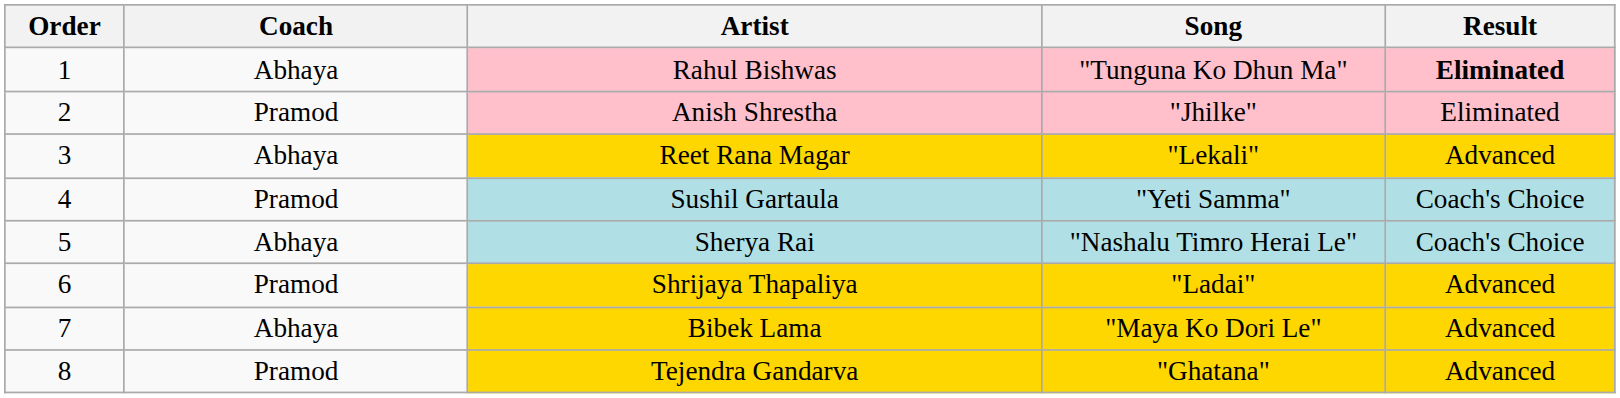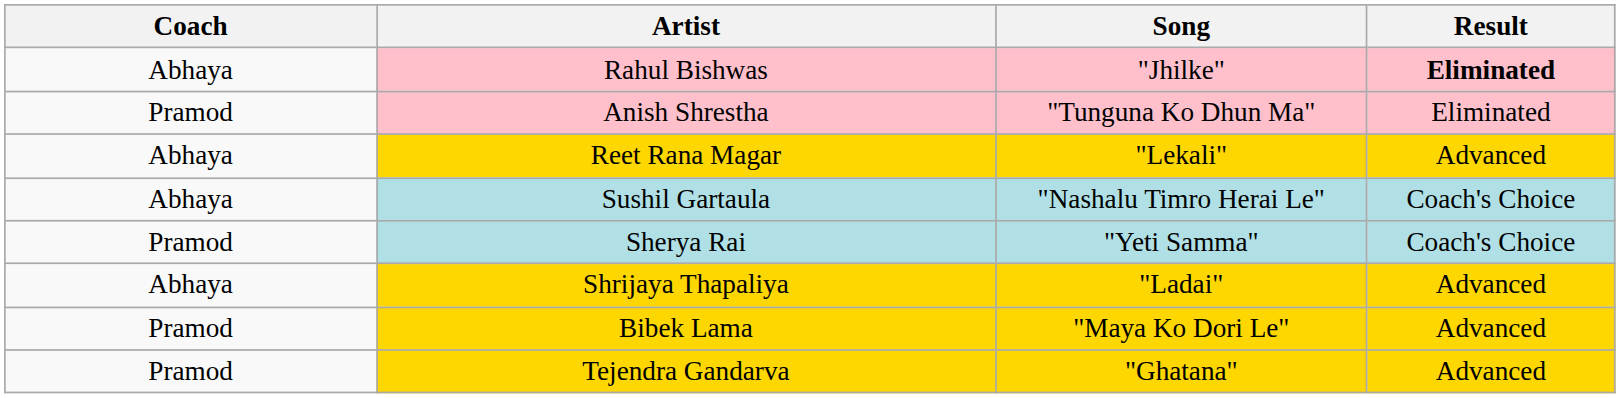- column: Order | 1 | 2 | 3 | 4 | 5 | 6 | 7 | 8
Rahul Bishwas | Song: "Tunguna Ko Dhun Ma" -> "Jhilke"
Anish Shrestha | Song: "Jhilke" -> "Tunguna Ko Dhun Ma"
Sushil Gartaula | Coach: Pramod -> Abhaya
Sushil Gartaula | Song: "Yeti Samma" -> "Nashalu Timro Herai Le"
Sherya Rai | Coach: Abhaya -> Pramod
Sherya Rai | Song: "Nashalu Timro Herai Le" -> "Yeti Samma"
Shrijaya Thapaliya | Coach: Pramod -> Abhaya
Bibek Lama | Coach: Abhaya -> Pramod
